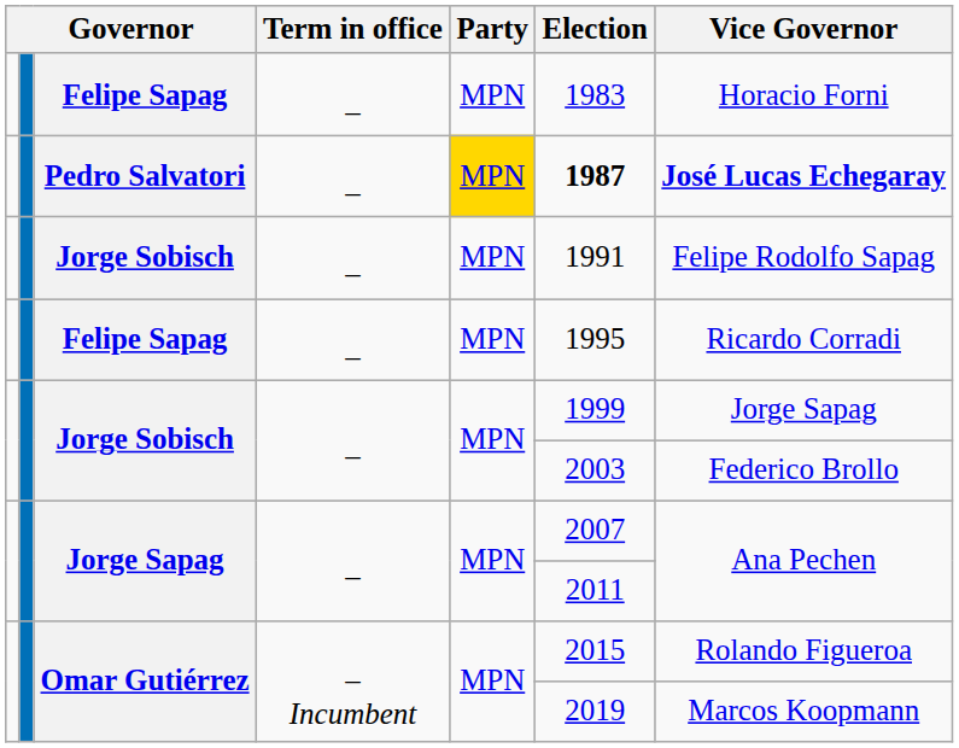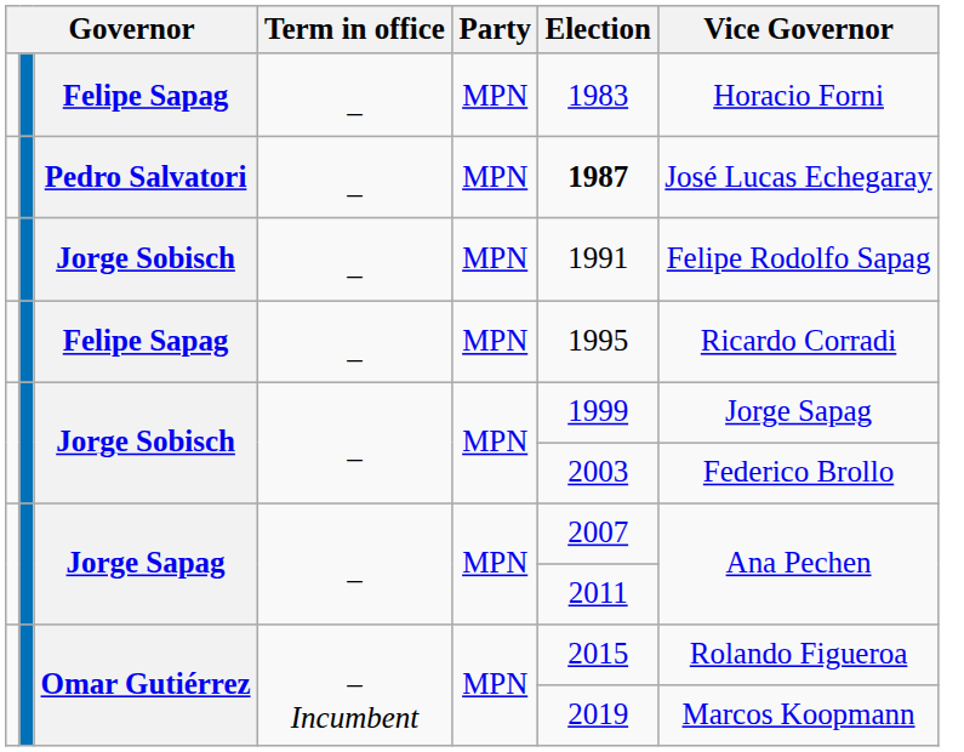Pedro Salvatori | Party: gold background -> no background
Pedro Salvatori | Vice Governor: bold -> normal
